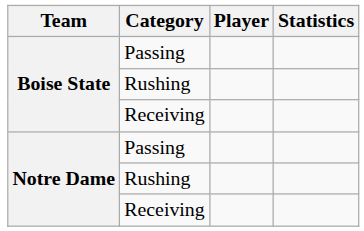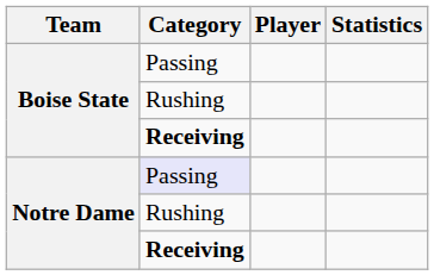Boise State / Receiving | Category: normal -> bold
Notre Dame / Passing | Category: no background -> lavender background
Notre Dame / Receiving | Category: normal -> bold
